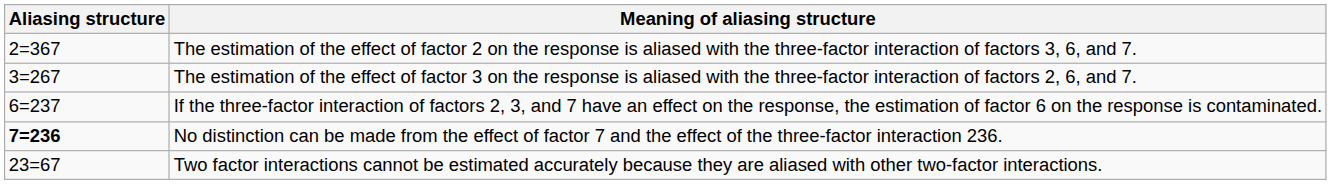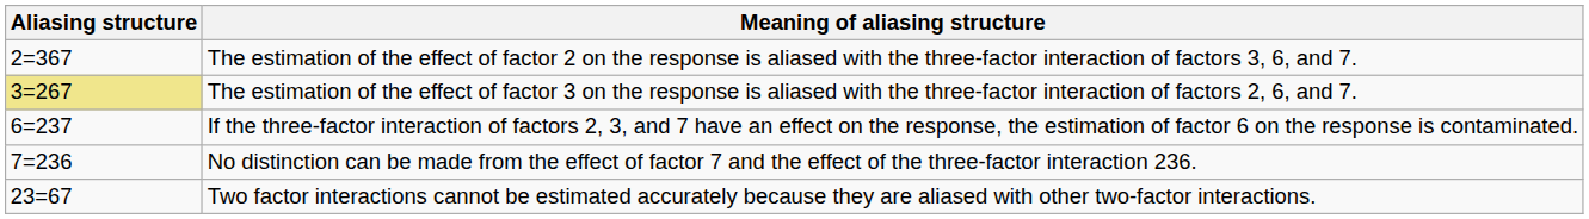row 3 | Aliasing structure: no background -> khaki background
row 5 | Aliasing structure: bold -> normal
